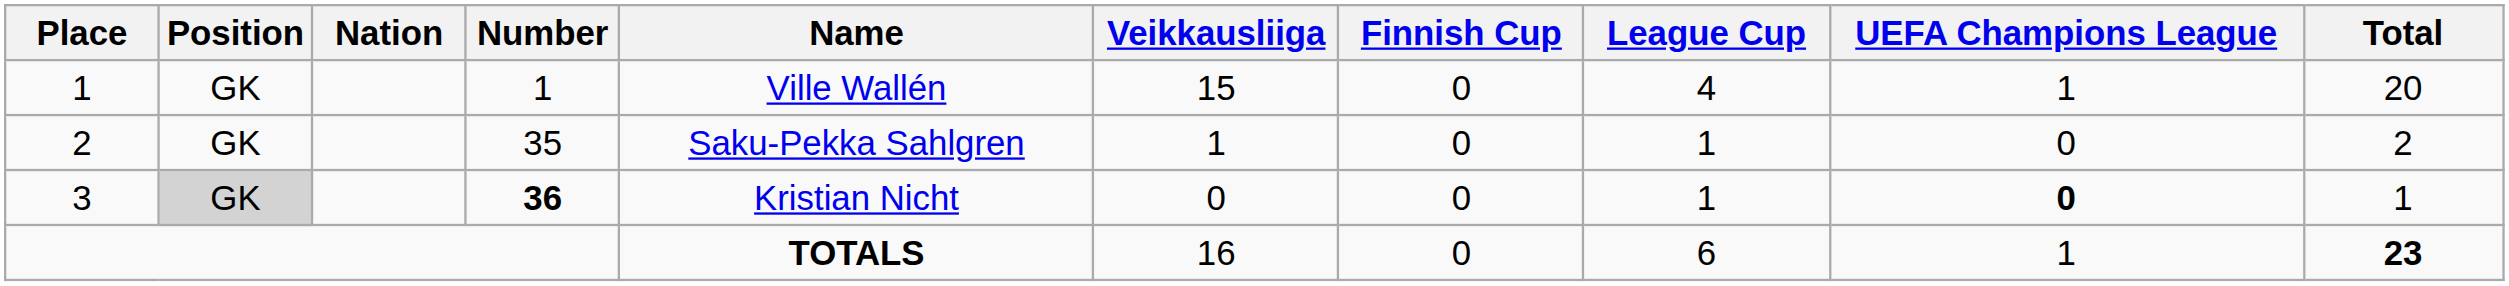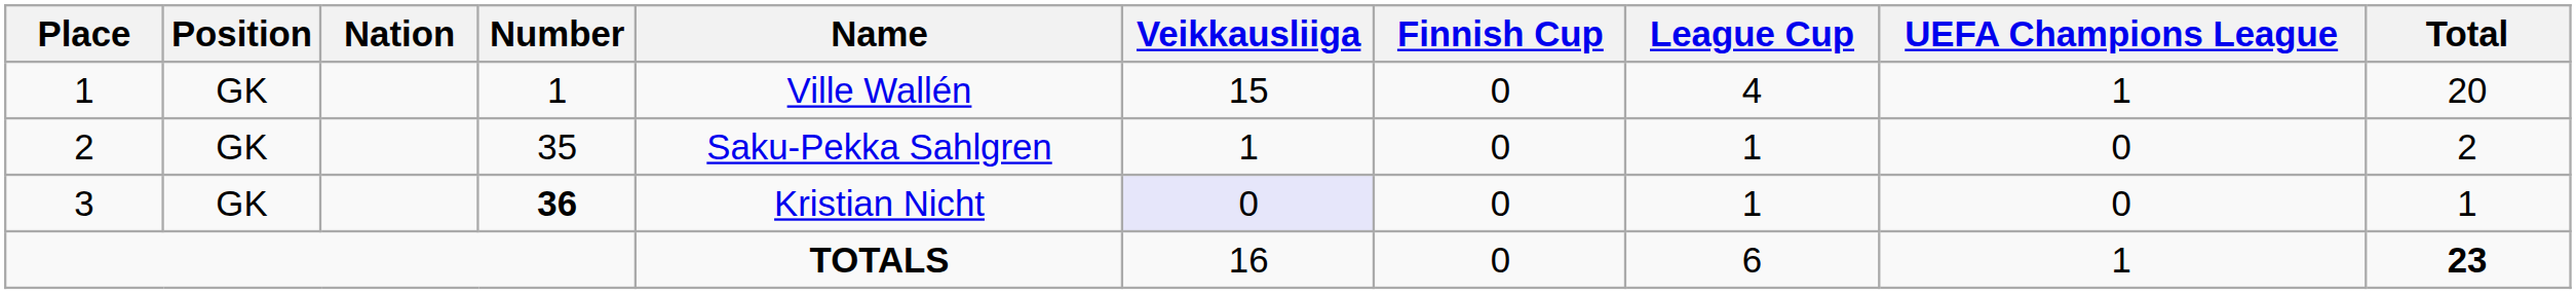3 | Position: lightgrey background -> no background
3 | Veikkausliiga: no background -> lavender background
3 | UEFA Champions League: bold -> normal
